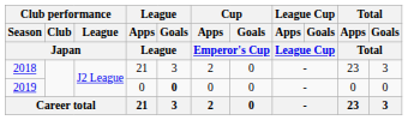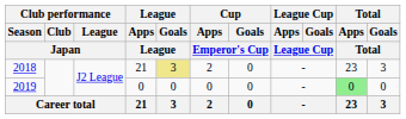2018 | League / Goals / League: no background -> khaki background
2019 | League / Goals / League: bold -> normal
2019 | Total / Apps / Total: no background -> lightgreen background
